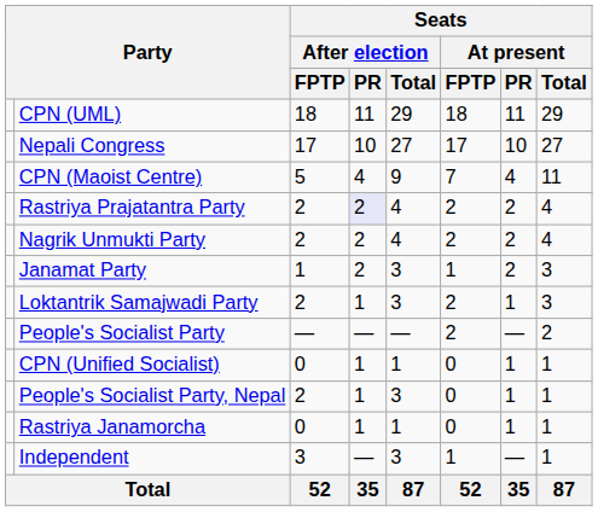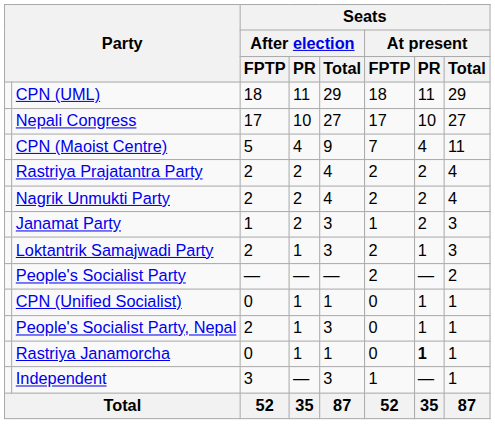Rastriya Prajatantra Party | Seats / After election / PR: lavender background -> no background
Rastriya Janamorcha | Seats / At present / PR: normal -> bold
